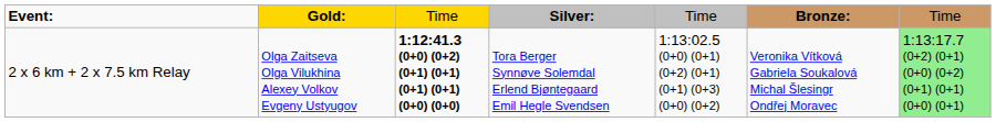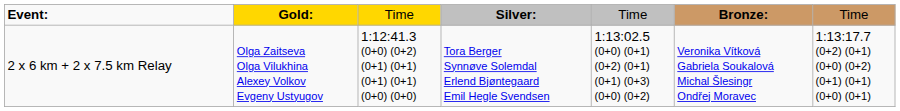2 x 6 km + 2 x 7.5 km Relay | column 3: bold -> normal
2 x 6 km + 2 x 7.5 km Relay | column 7: lightgreen background -> no background
